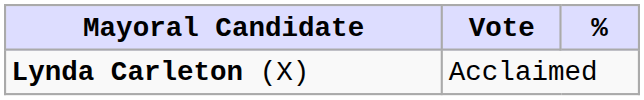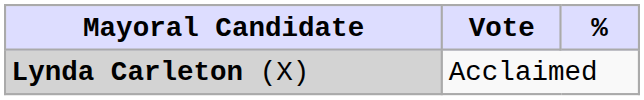Lynda Carleton (X) | Mayoral Candidate: no background -> lightgrey background
